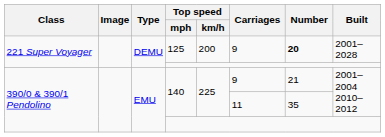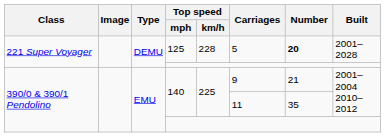125 | Top speed / km/h: 200 -> 228
125 | Carriages: 9 -> 5
